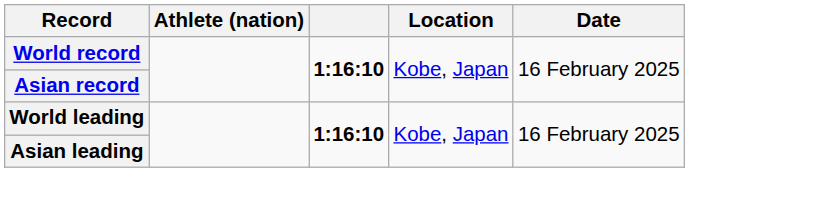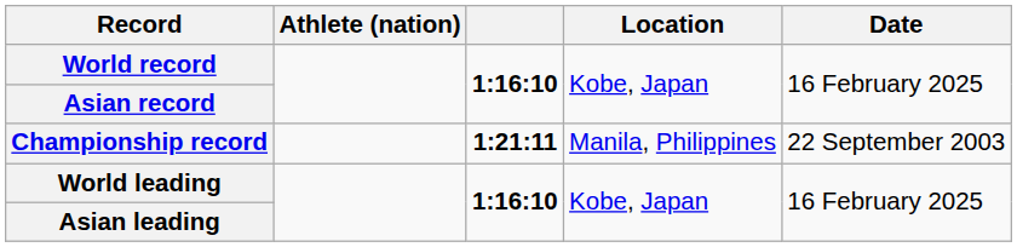+ row: Championship record | 1:21:11 | Manila, Philippines | 22 September 2003
